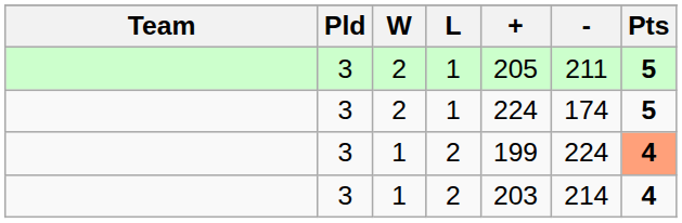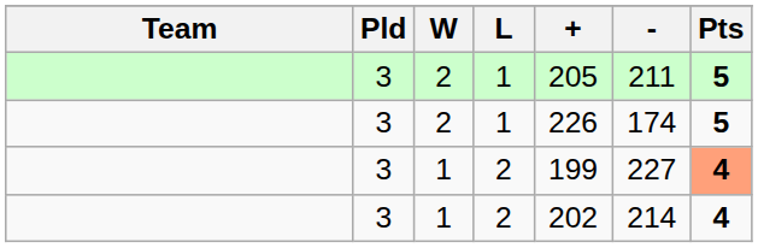row 3 | +: 224 -> 226
row 4 | -: 224 -> 227
row 5 | +: 203 -> 202
